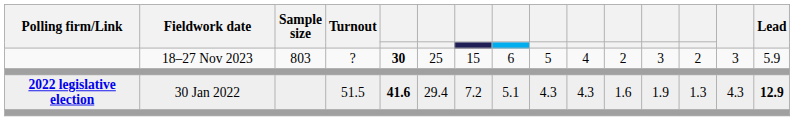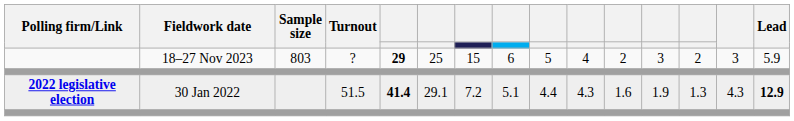18–27 Nov 2023 | column 5: 30 -> 29
30 Jan 2022 | column 5: 41.6 -> 41.4
30 Jan 2022 | column 6: 29.4 -> 29.1
30 Jan 2022 | column 9: 4.3 -> 4.4
